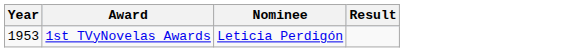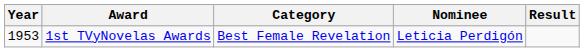+ column: Category | Best Female Revelation
